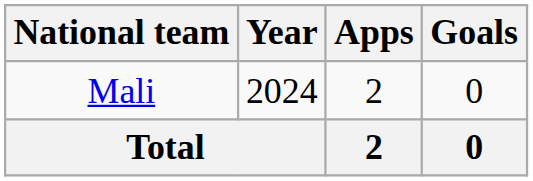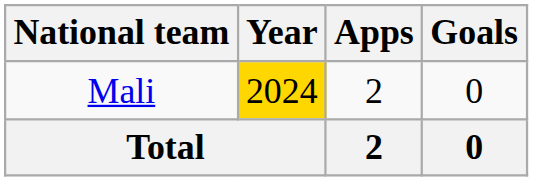Mali | Year: no background -> gold background
